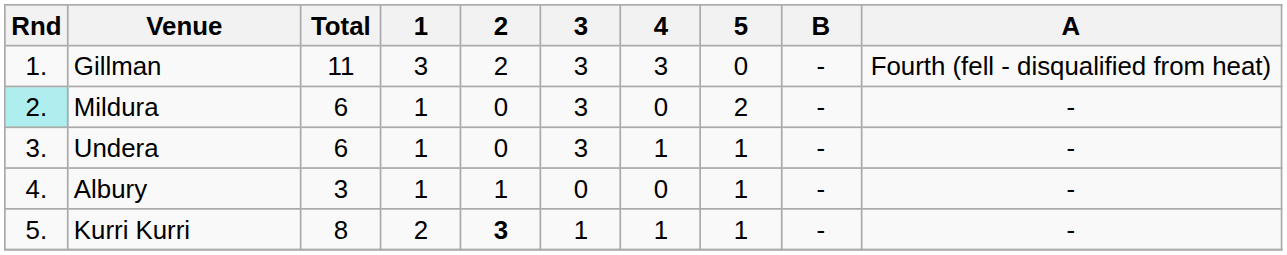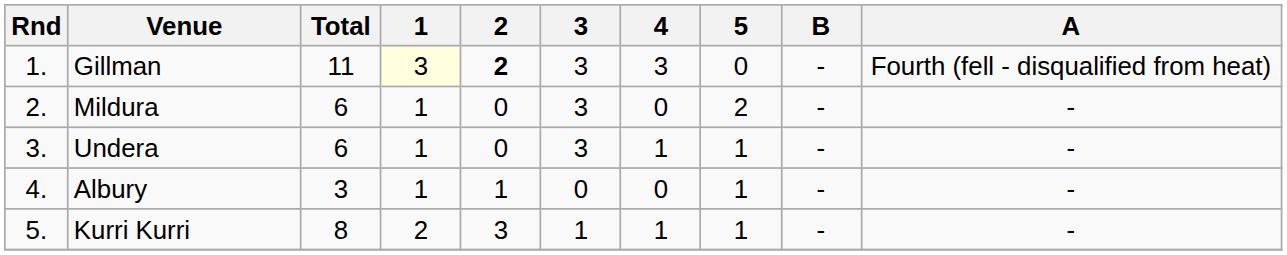Gillman | 1: no background -> lightyellow background
Gillman | 2: normal -> bold
Mildura | Rnd: paleturquoise background -> no background
Kurri Kurri | 2: bold -> normal
